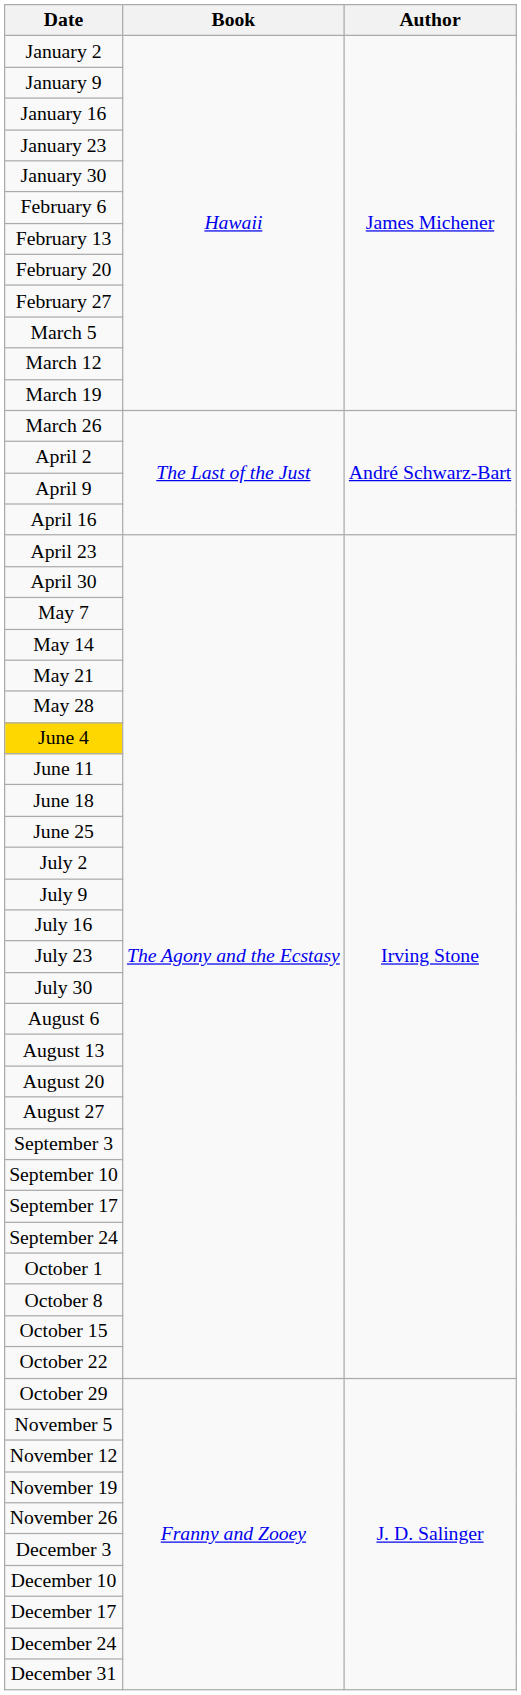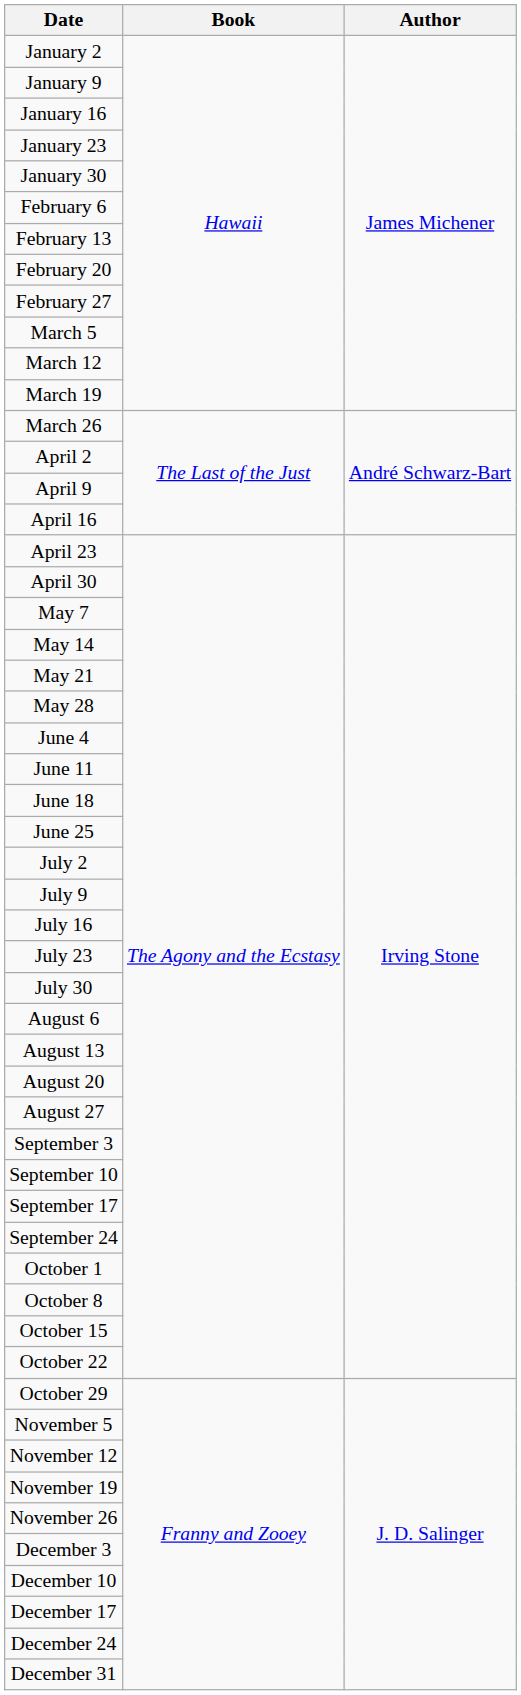June 4 | Date: gold background -> no background
